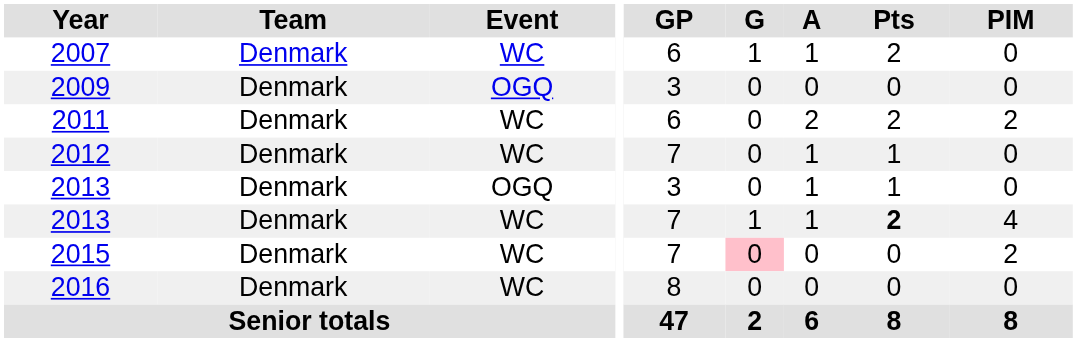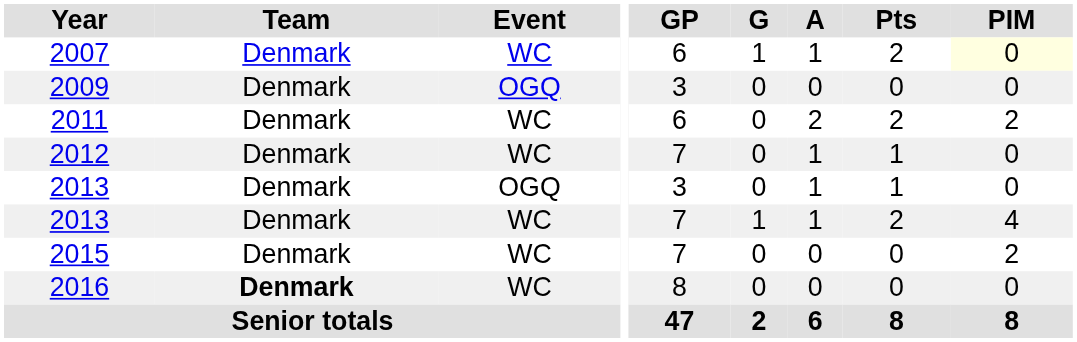2007 | PIM: no background -> lightyellow background
2013 / WC | Pts: bold -> normal
2015 | G: pink background -> no background
2016 | Team: normal -> bold
